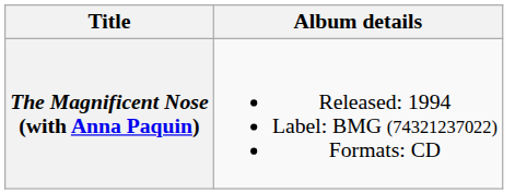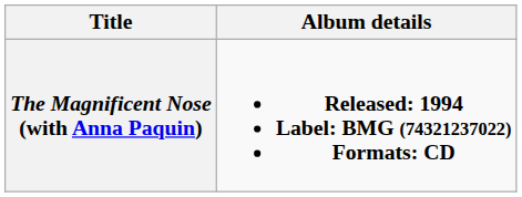The Magnificent Nose (with Anna Paquin) | Album details: normal -> bold
